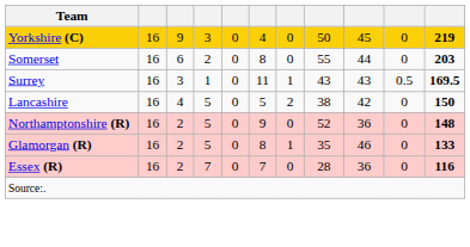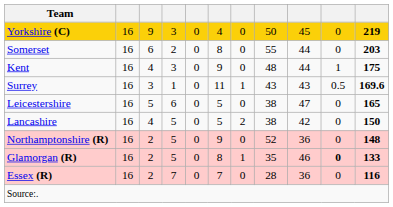+ row: Kent | 16 | 4 | 3 | 0 | 9 | 0 | 48 | 44 | 1 | 175
Surrey | column 11: 169.5 -> 169.6
+ row: Leicestershire | 16 | 5 | 6 | 0 | 5 | 0 | 38 | 47 | 0 | 165
Glamorgan (R) | column 10: normal -> bold
